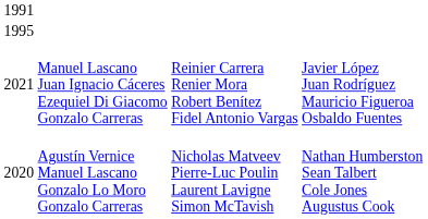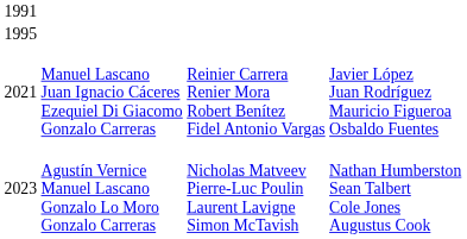row 4 | column 1: 2020 -> 2023
